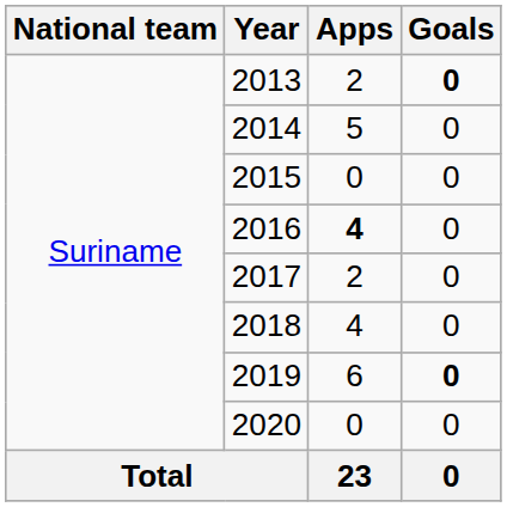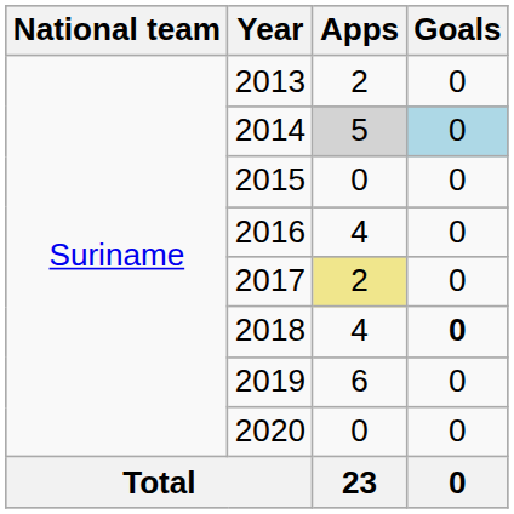2013 | Goals: bold -> normal
2014 | Apps: no background -> lightgrey background
2014 | Goals: no background -> lightblue background
2016 | Apps: bold -> normal
2017 | Apps: no background -> khaki background
2018 | Goals: normal -> bold
2019 | Goals: bold -> normal
